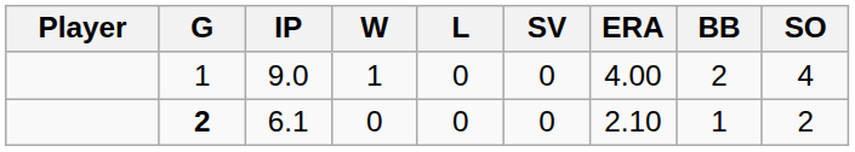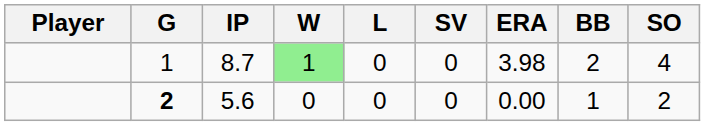row 2 | IP: 9.0 -> 8.7
row 2 | W: no background -> lightgreen background
row 2 | ERA: 4.00 -> 3.98
row 3 | IP: 6.1 -> 5.6
row 3 | ERA: 2.10 -> 0.00
